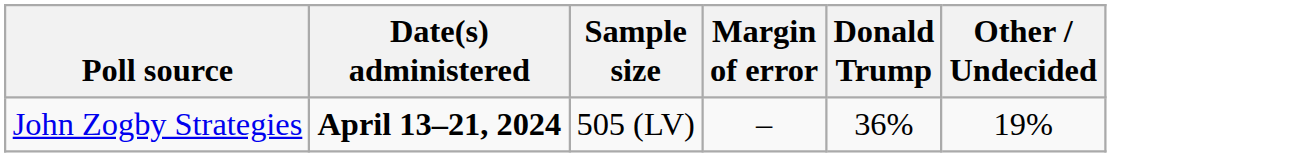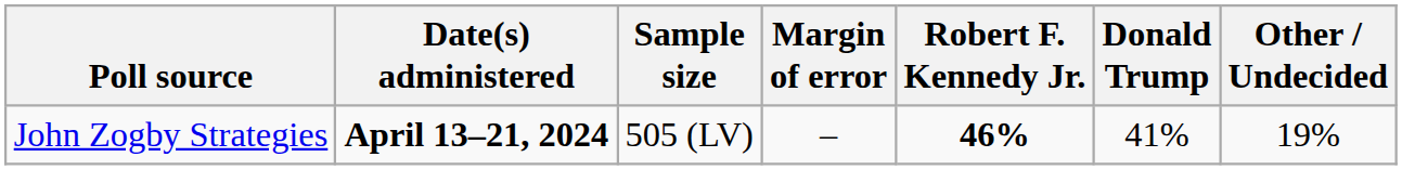+ column: Robert F. Kennedy Jr. | 46%
John Zogby Strategies | Donald Trump: 36% -> 41%
